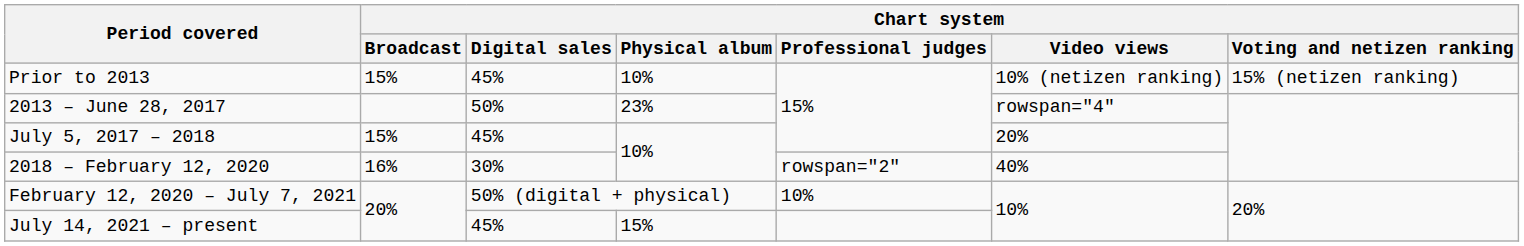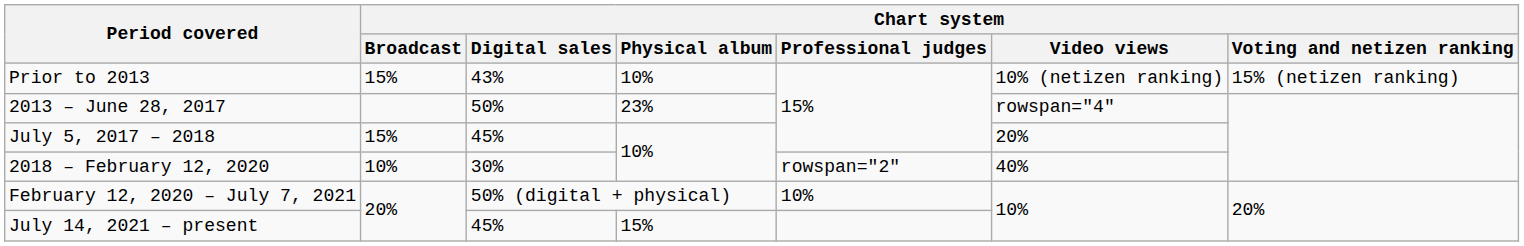Prior to 2013 | Chart system / Digital sales: 45% -> 43%
2018 – February 12, 2020 | Chart system / Broadcast: 16% -> 10%
